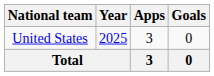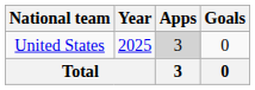United States | Apps: no background -> lightgrey background
